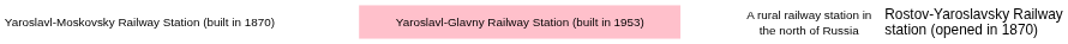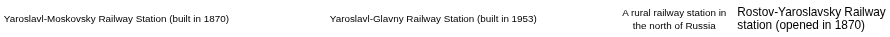Yaroslavl-Moskovsky Railway Station (built in 1870) | column 2: pink background -> no background
